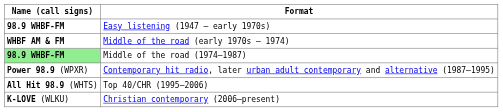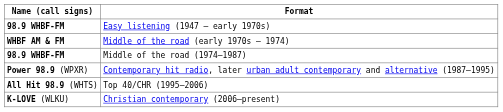Middle of the road (1974–1987) | Name (call signs): lightgreen background -> no background
